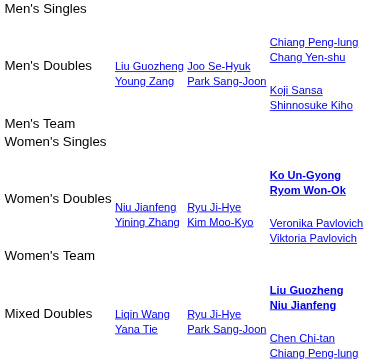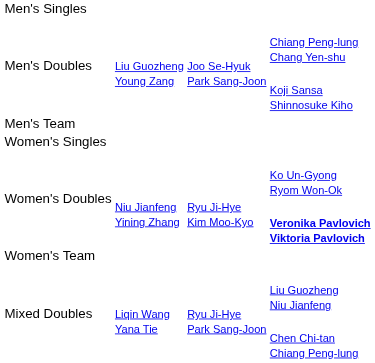Women's Doubles / Ko Un-Gyong Ryom Won-Ok | column 4: bold -> normal
Women's Doubles / Veronika Pavlovich Viktoria Pavlovich | column 4: normal -> bold
Mixed Doubles / Liu Guozheng Niu Jianfeng | column 4: bold -> normal
